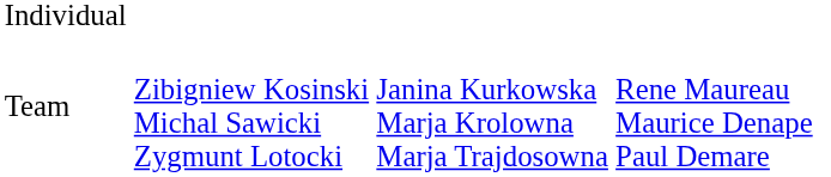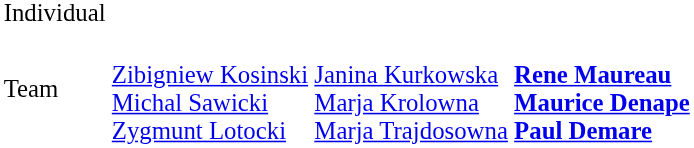Team | column 4: normal -> bold
